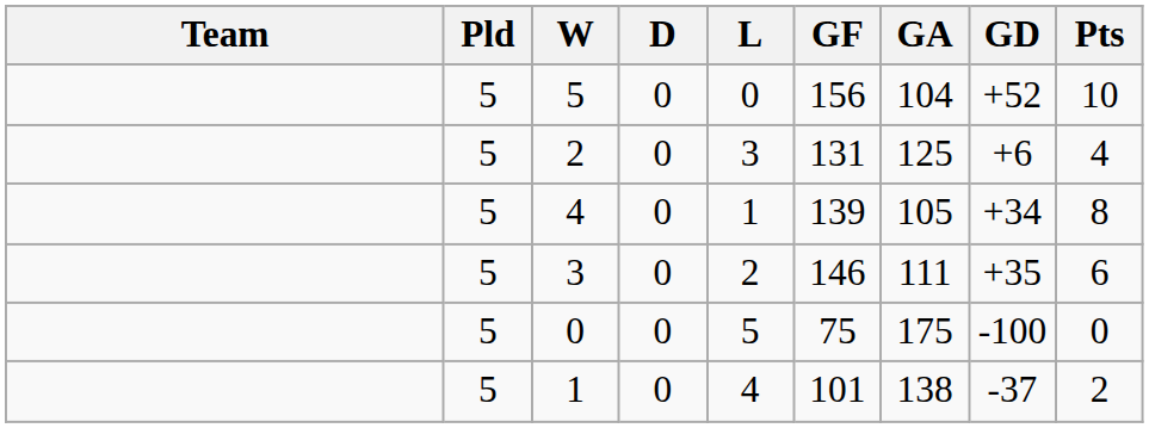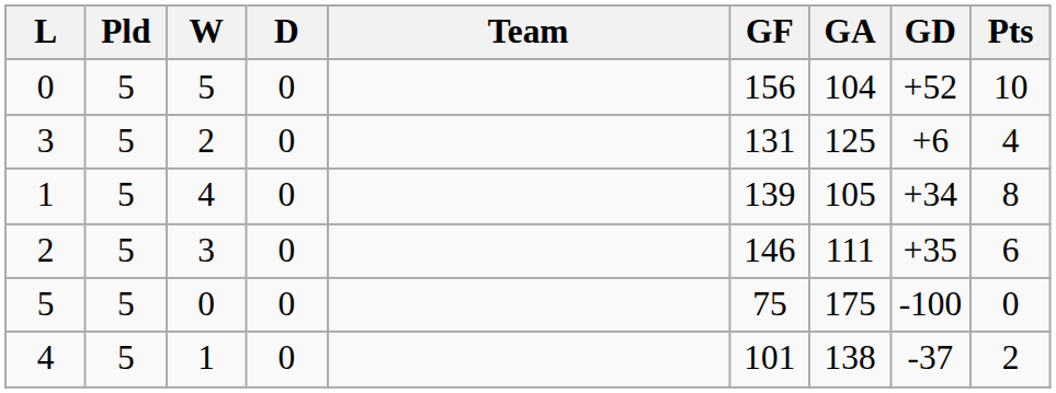columns swapped: Team <-> L
